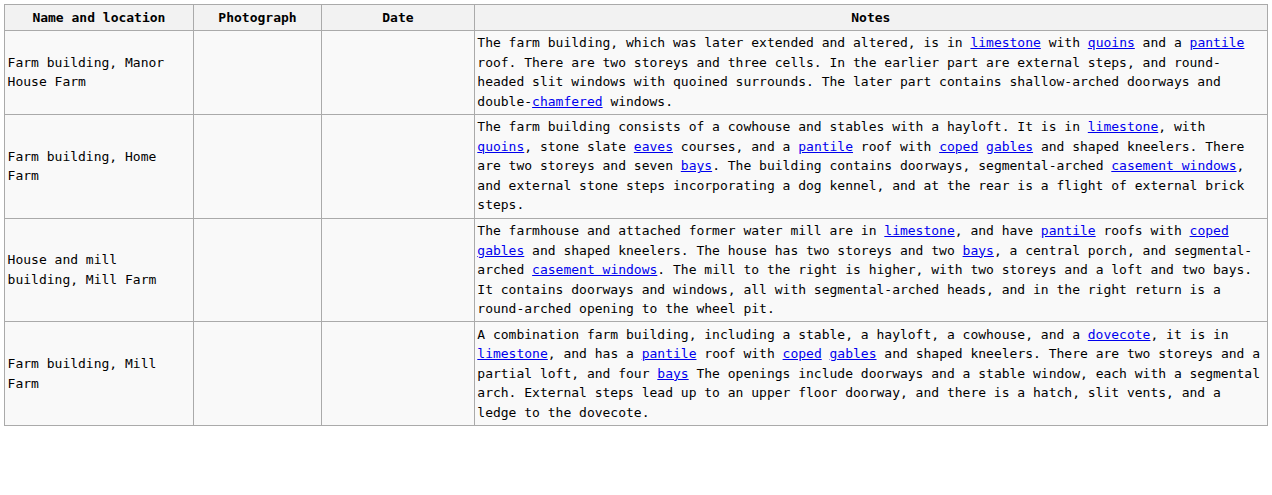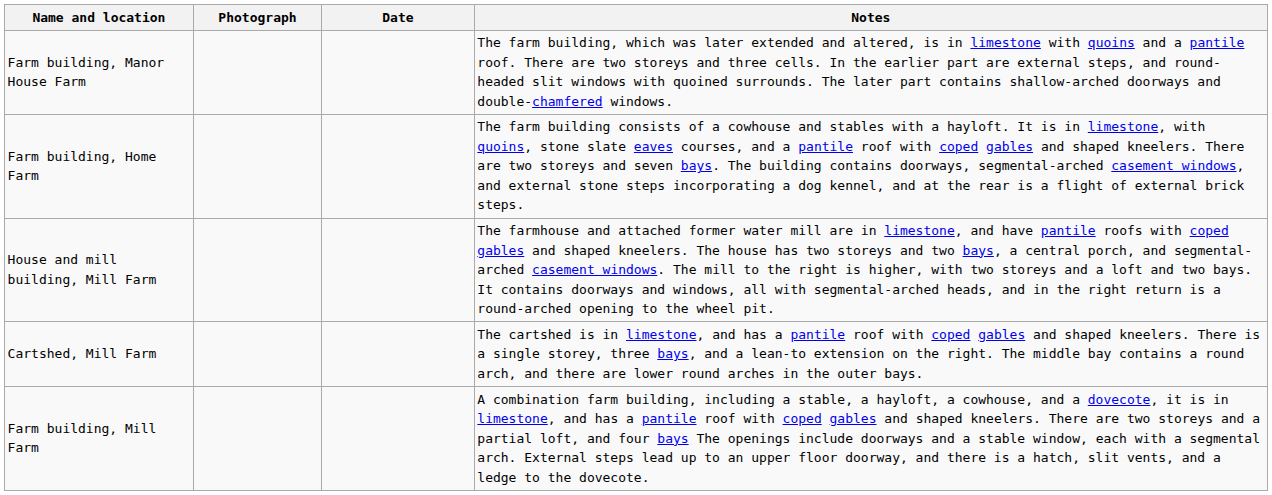+ row: Cartshed, Mill Farm | The cartshed is in limestone, and has a pantile roof with coped gables and shaped kneelers. There is a single storey, three bays, and a lean-to extension on the right. The middle bay contains a round arch, and there are lower round arches in the outer bays.
